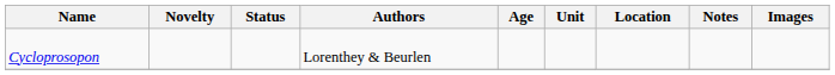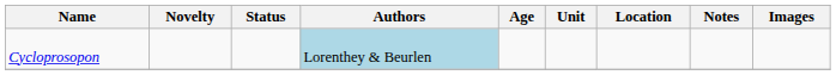Cycloprosopon | Authors: no background -> lightblue background
